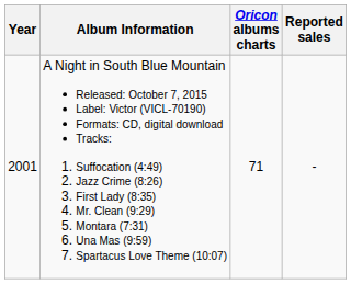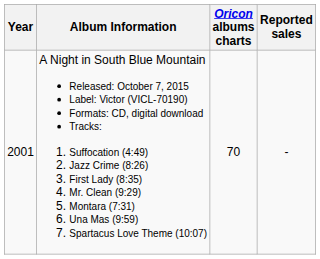row 2 | Oricon albums charts: 71 -> 70
